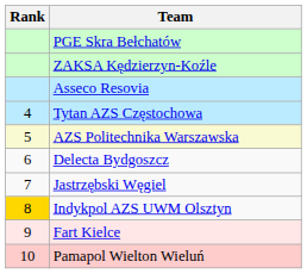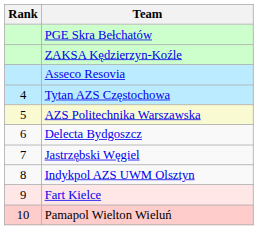Indykpol AZS UWM Olsztyn | Rank: gold background -> no background
